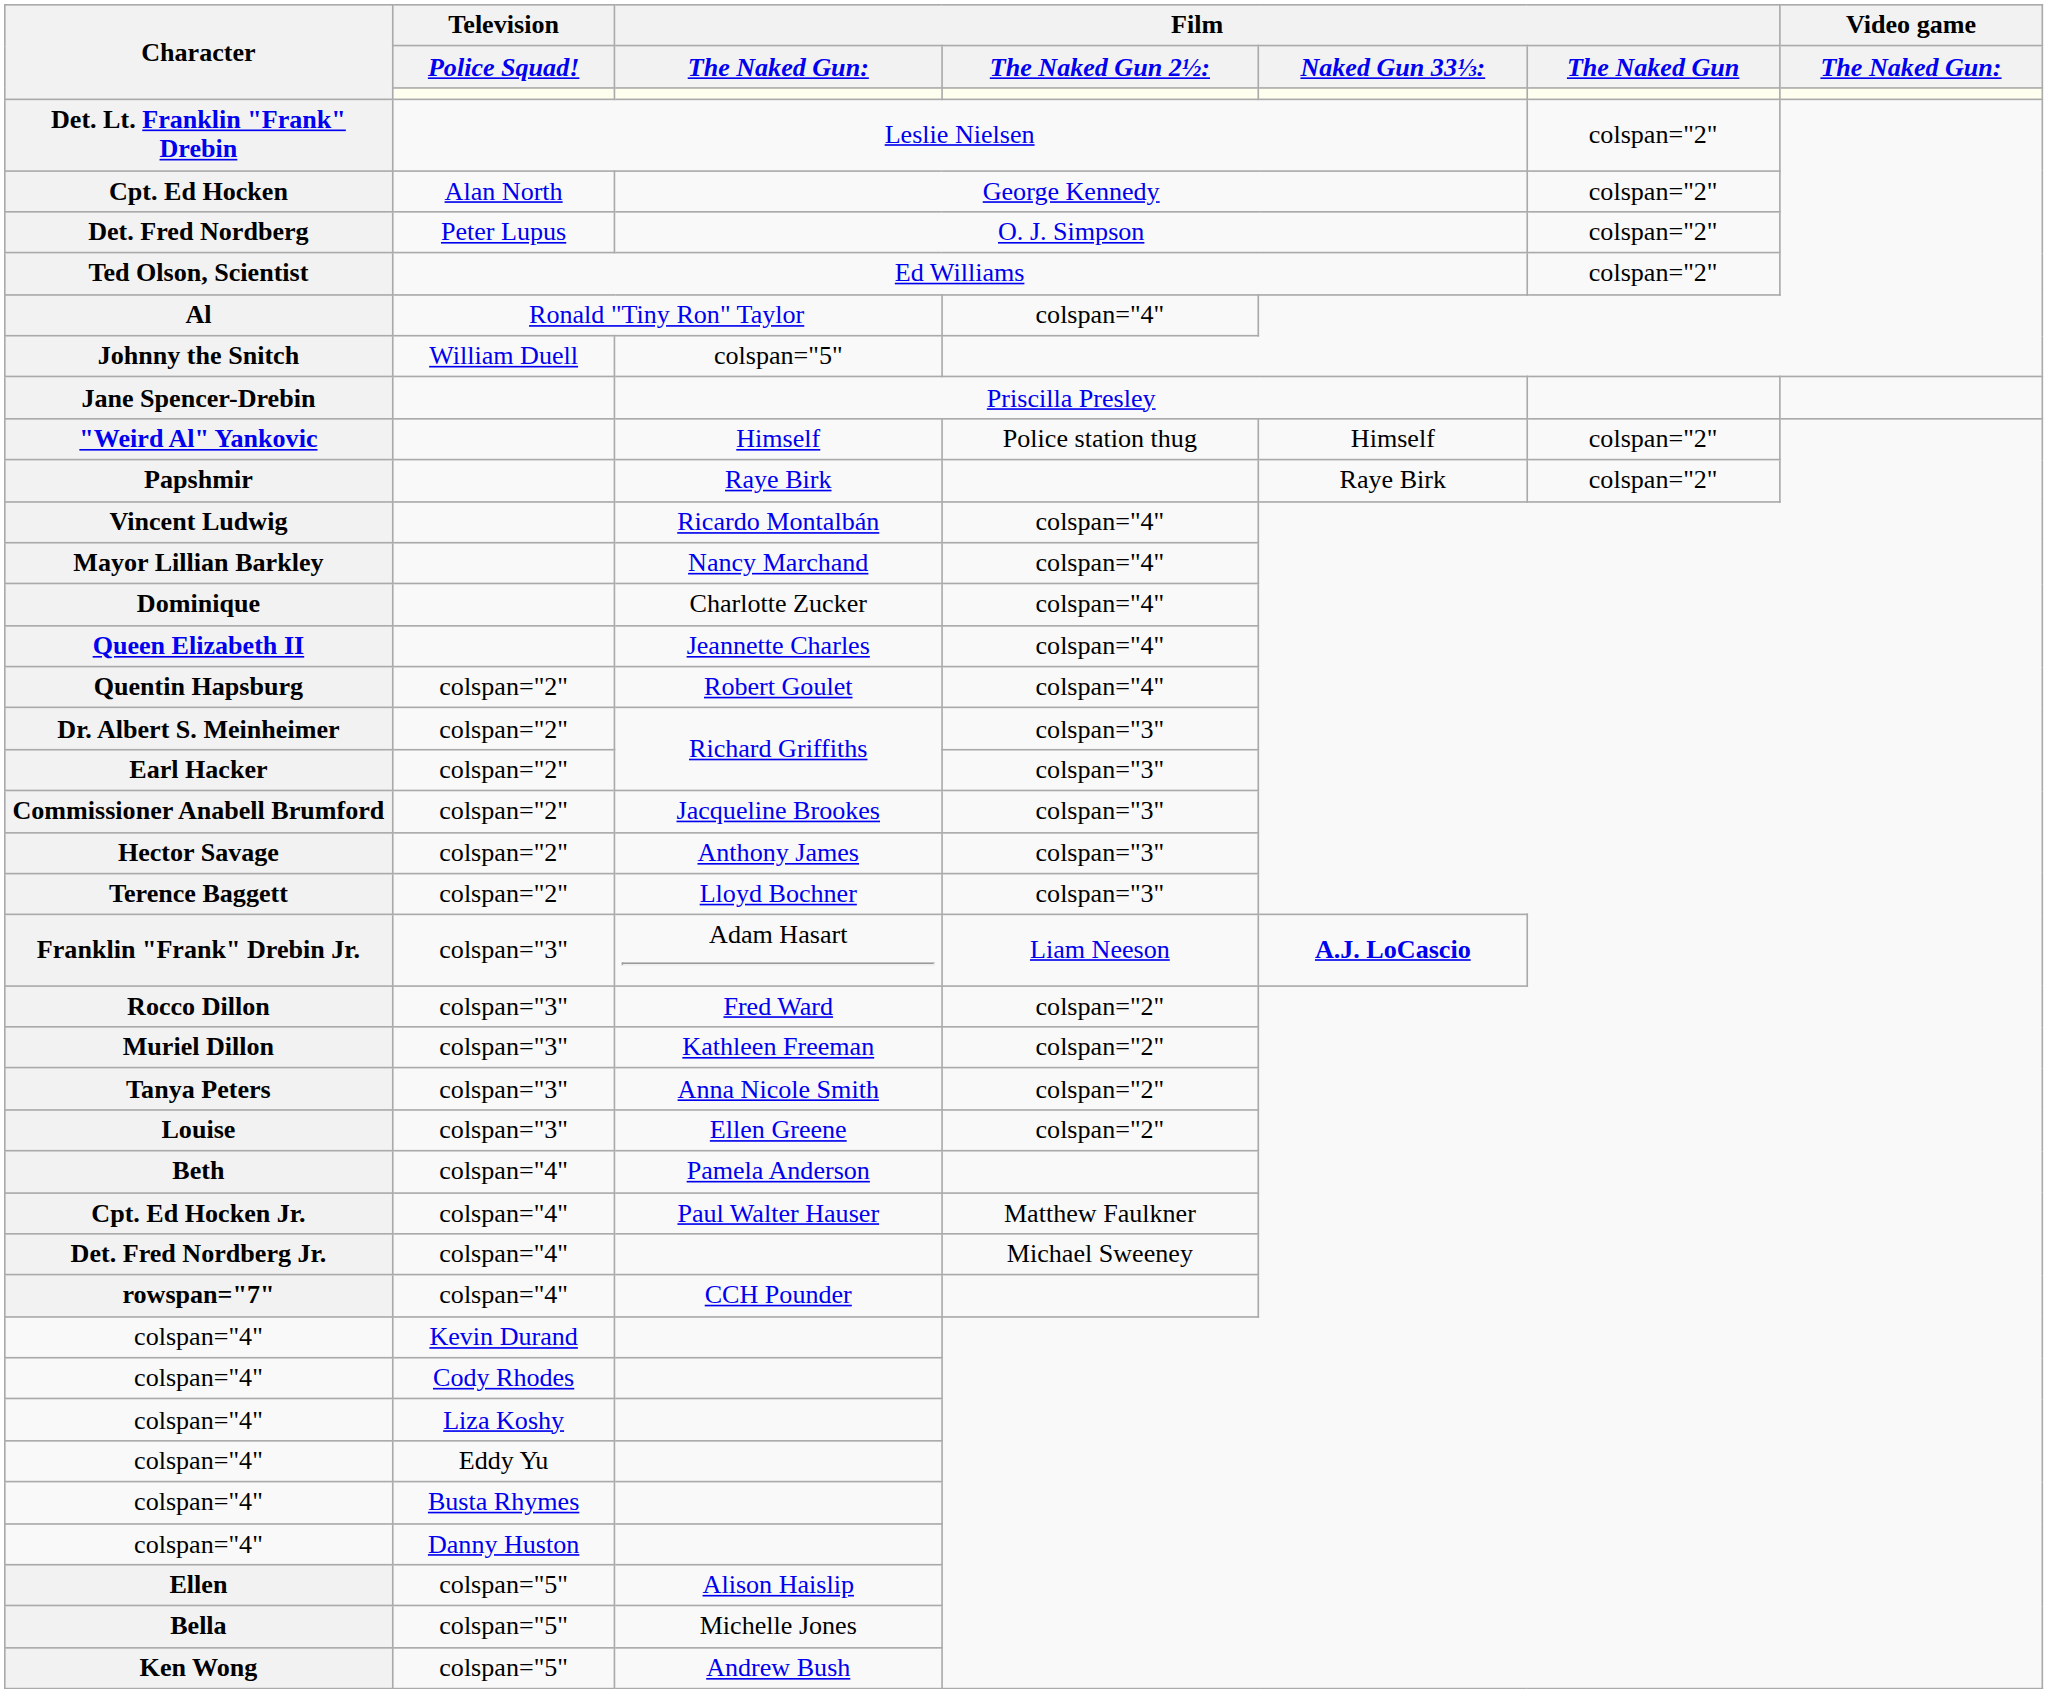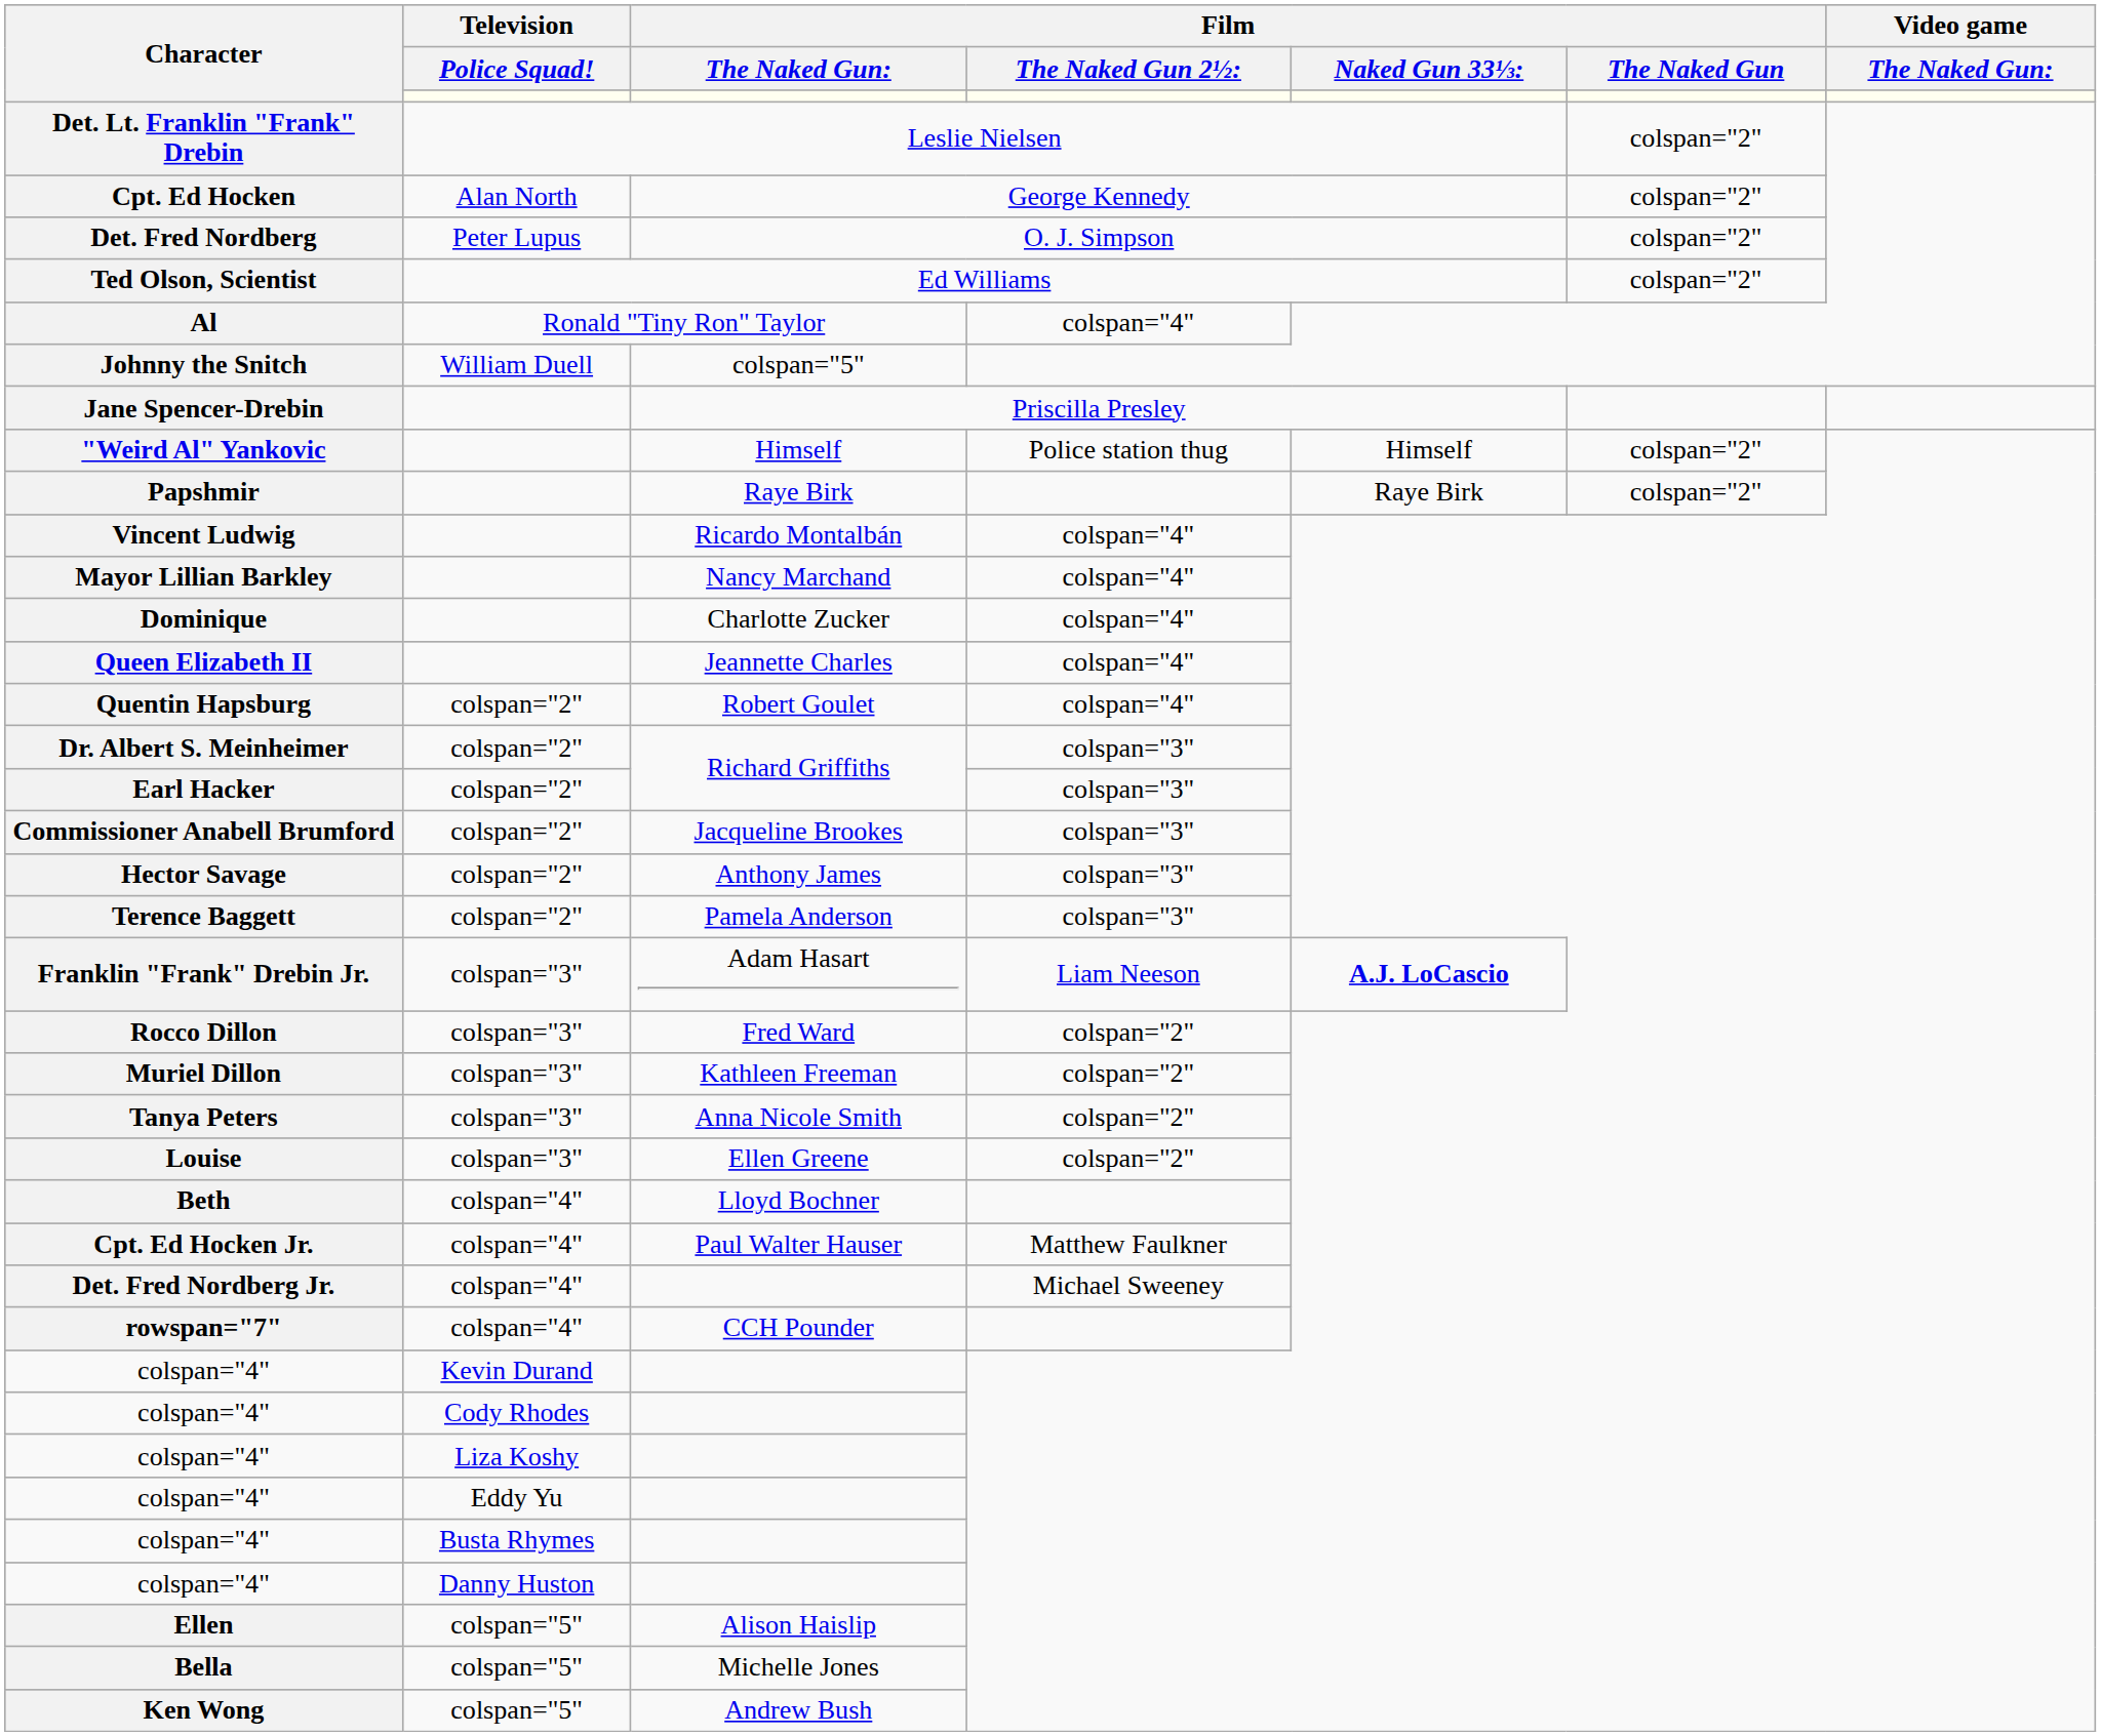Terence Baggett | Film / The Naked Gun:: Lloyd Bochner -> Pamela Anderson
Beth | Film / The Naked Gun:: Pamela Anderson -> Lloyd Bochner
